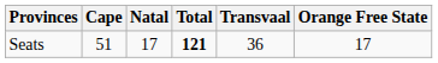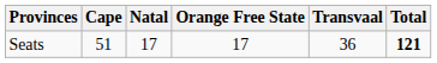columns swapped: Orange Free State <-> Total
